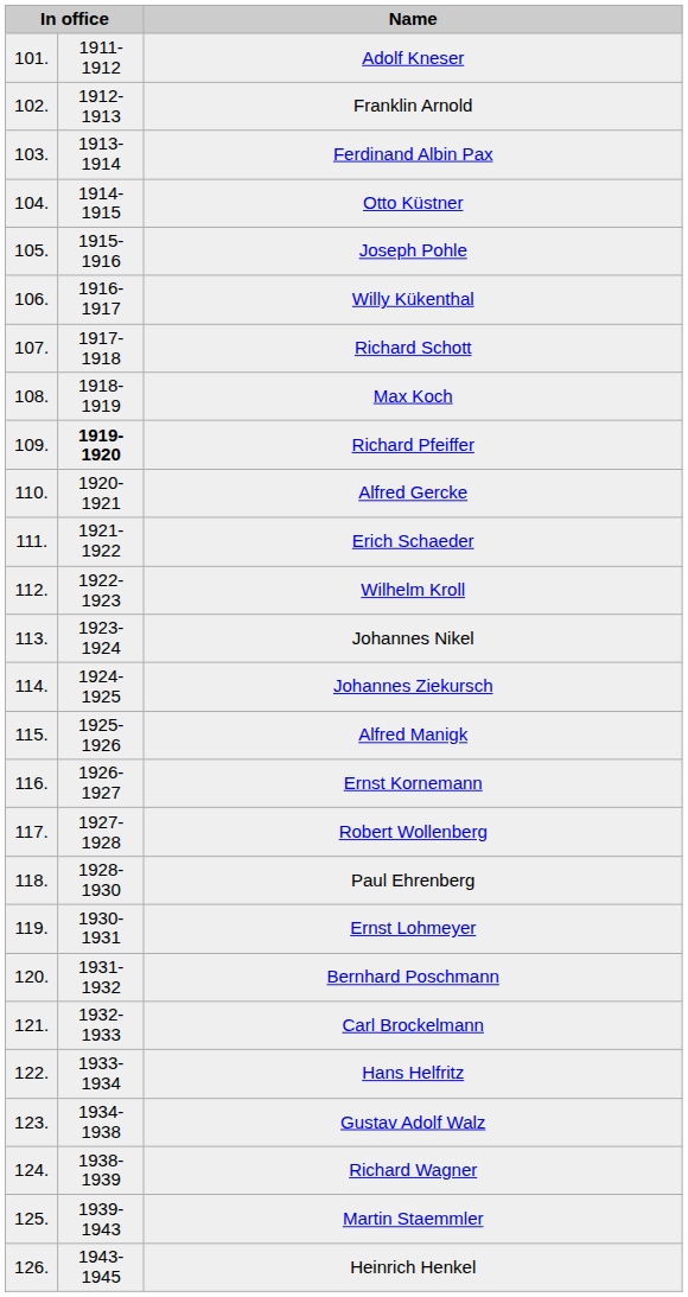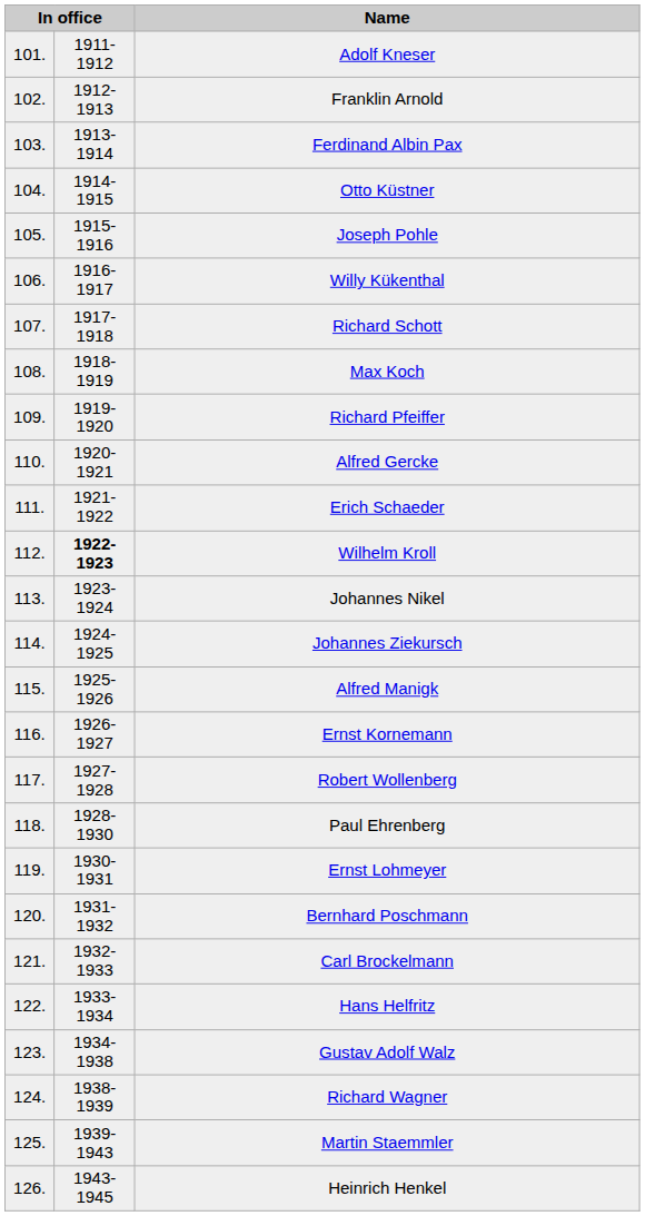Richard Pfeiffer | column 2: bold -> normal
Wilhelm Kroll | column 2: normal -> bold
